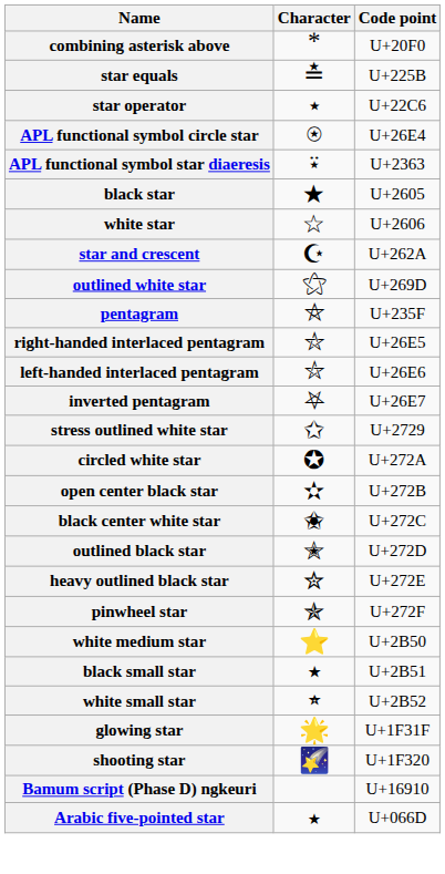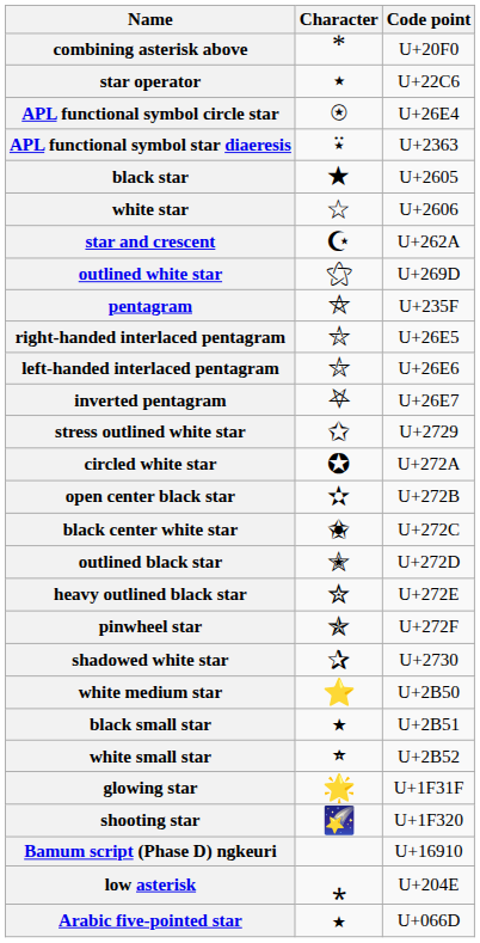- row: star equals | ≛ | U+225B
+ row: shadowed white star | ✰ | U+2730
+ row: low asterisk | ⁎ | U+204E
